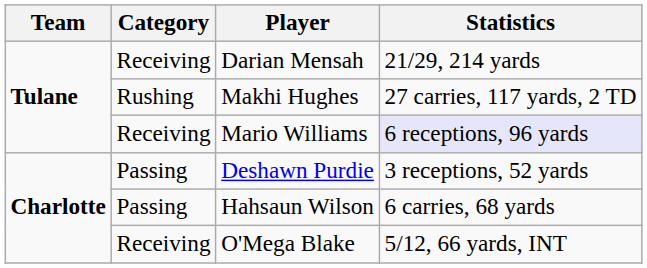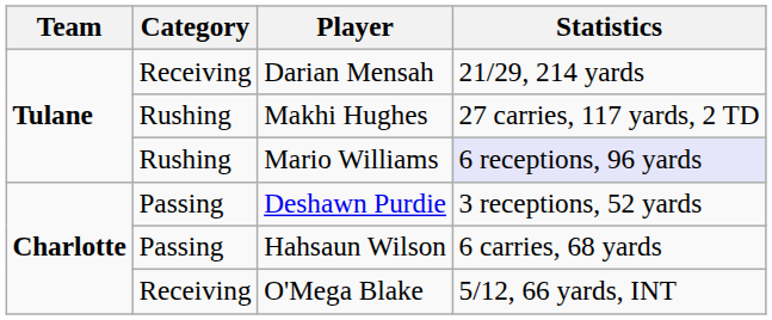Mario Williams | Category: Receiving -> Rushing
